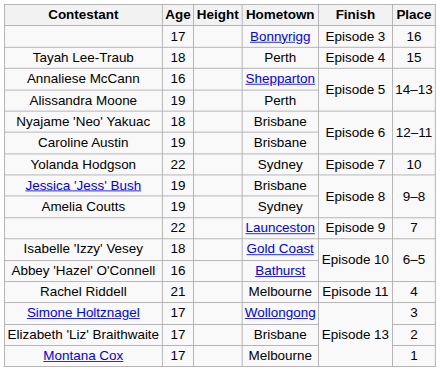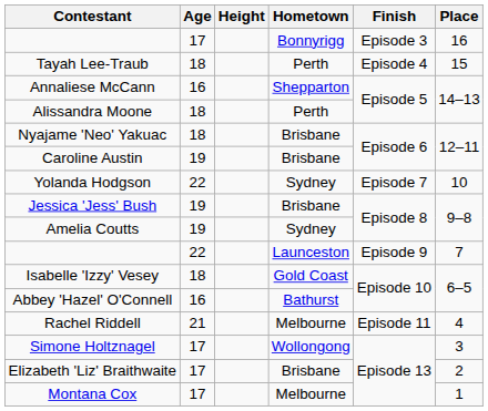Alissandra Moone | Age: 19 -> 18
